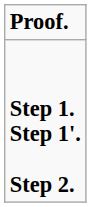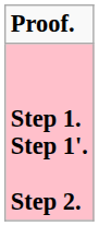row 2 | column 1: no background -> pink background
